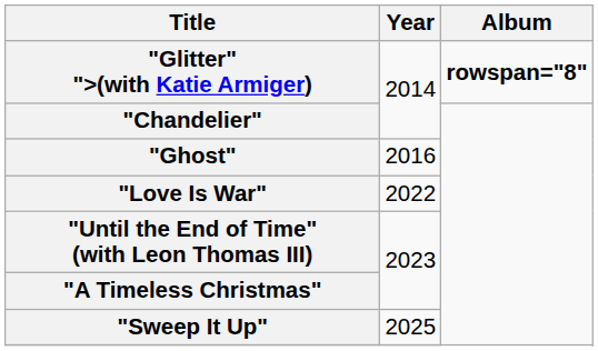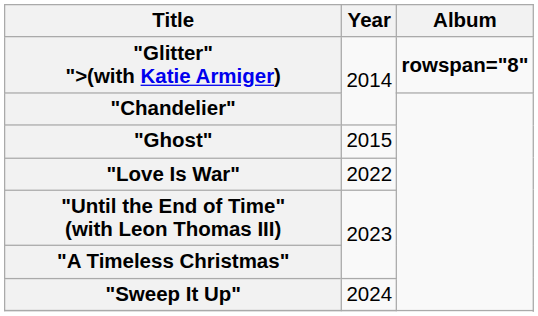"Ghost" | Year: 2016 -> 2015
"Sweep It Up" | Year: 2025 -> 2024
